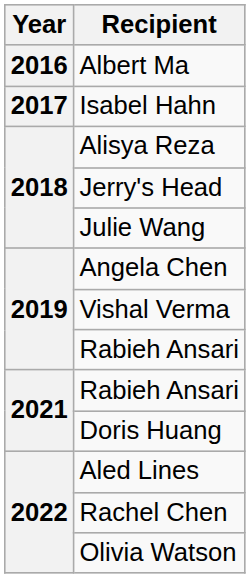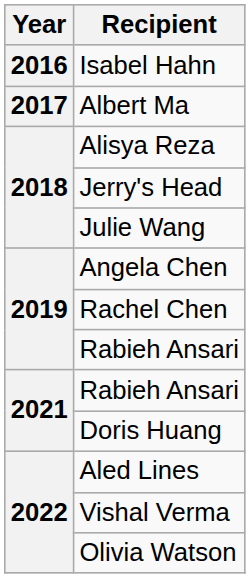row 2 | Recipient: Albert Ma -> Isabel Hahn
row 3 | Recipient: Isabel Hahn -> Albert Ma
row 8 | Recipient: Vishal Verma -> Rachel Chen
row 13 | Recipient: Rachel Chen -> Vishal Verma
